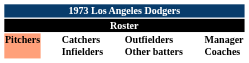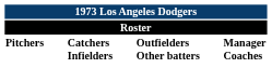Pitchers | column 1: lightsalmon background -> no background
